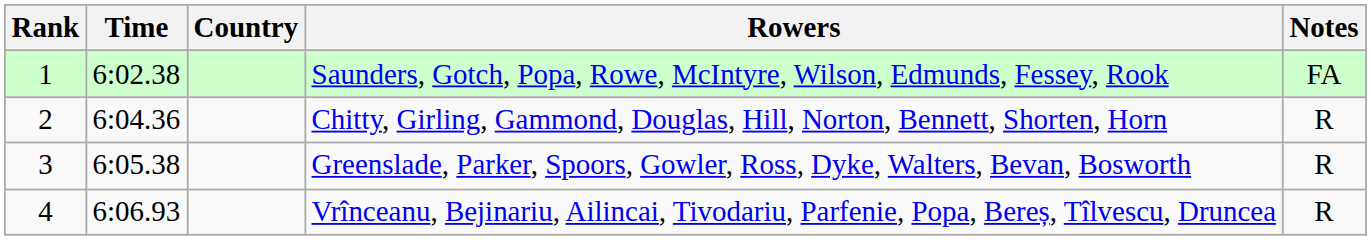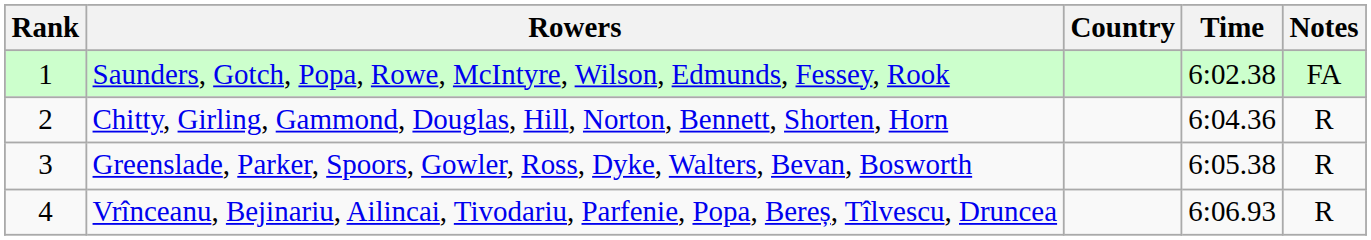columns swapped: Rowers <-> Time
